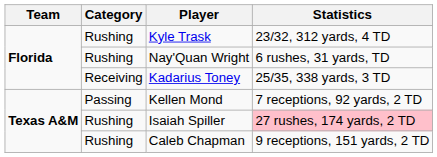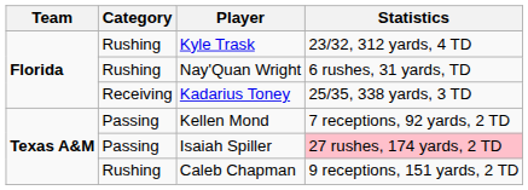Isaiah Spiller | Category: Rushing -> Passing
